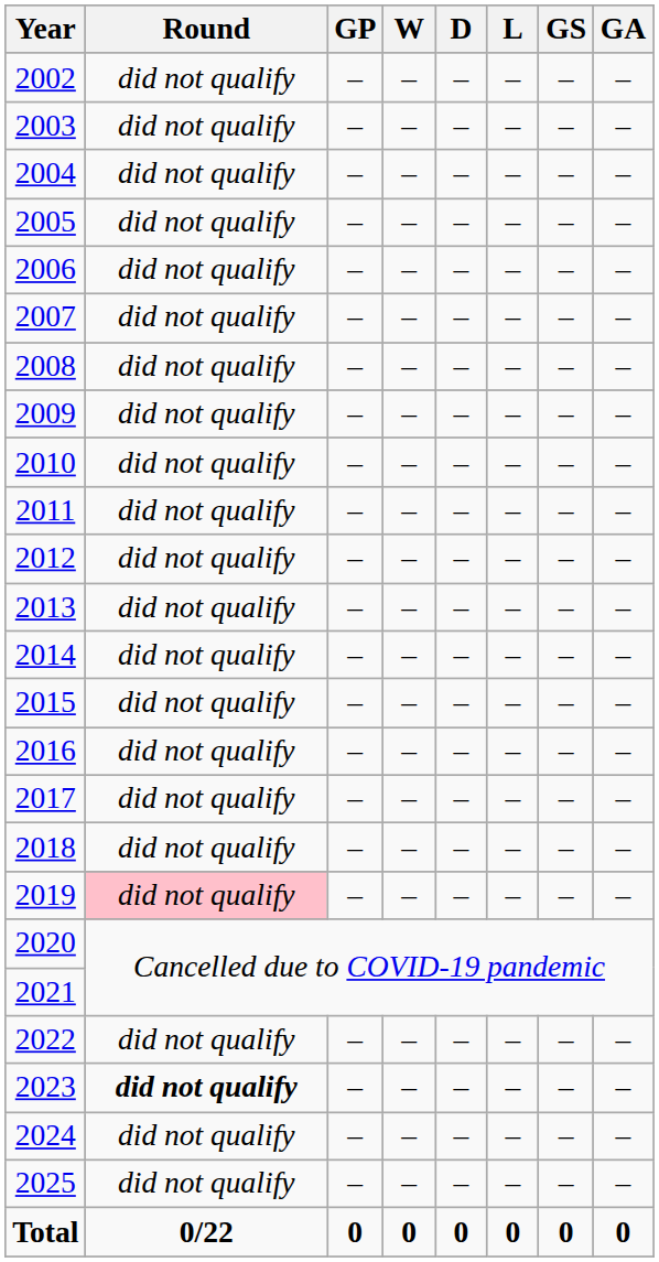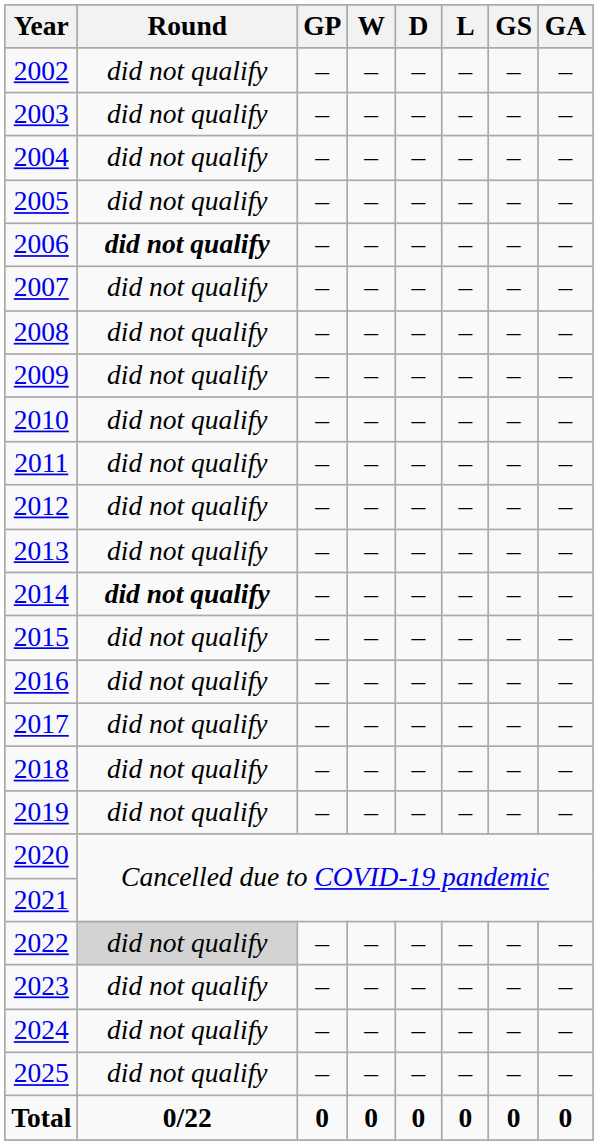2006 | Round: normal -> bold
2014 | Round: normal -> bold
2019 | Round: pink background -> no background
2022 | Round: no background -> lightgrey background
2023 | Round: bold -> normal
